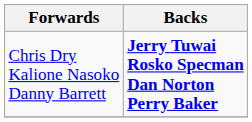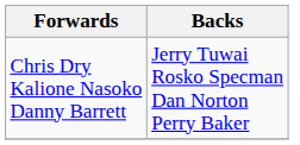Chris Dry Kalione Nasoko Danny Barrett | Backs: bold -> normal
